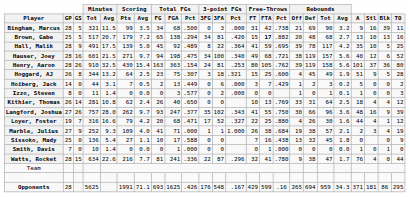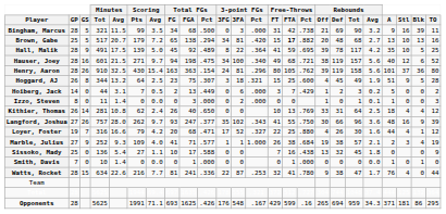Henry, Aaron | 3-point FGs / Pct: .253 -> .296
Izzo, Steven | Total FGs / Pct: .577 -> .000
Marble, Julius | Total FGs / Pct: .000 -> .577
Watts, Rocket | 3-point FGs / Pct: .296 -> .253
